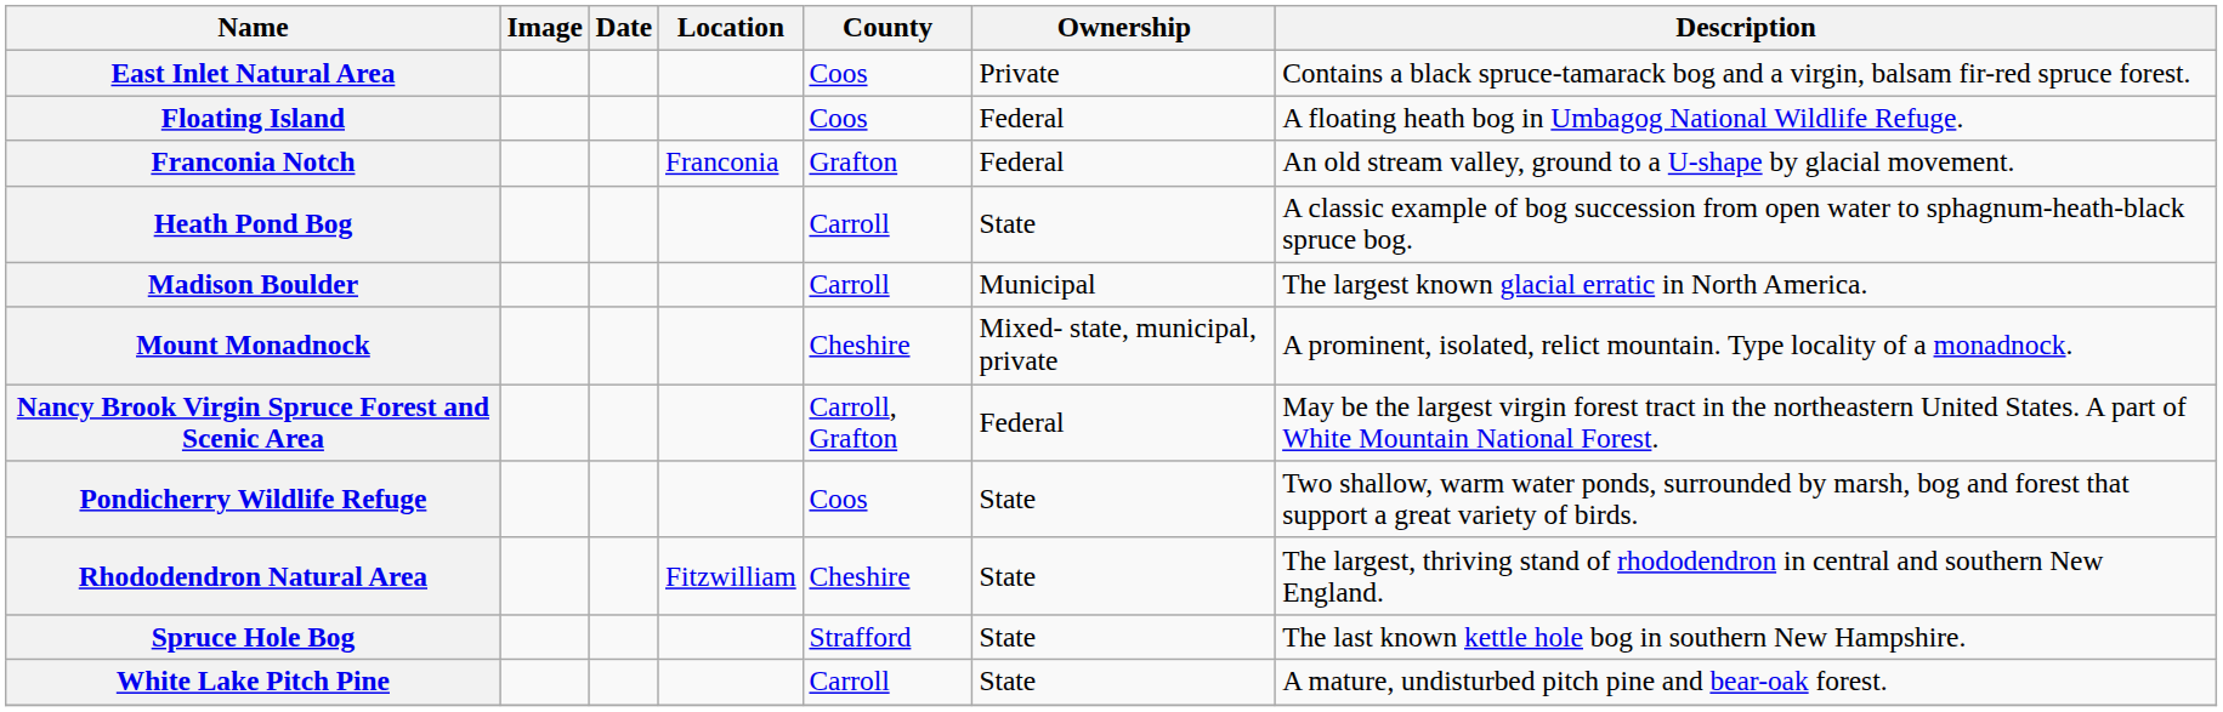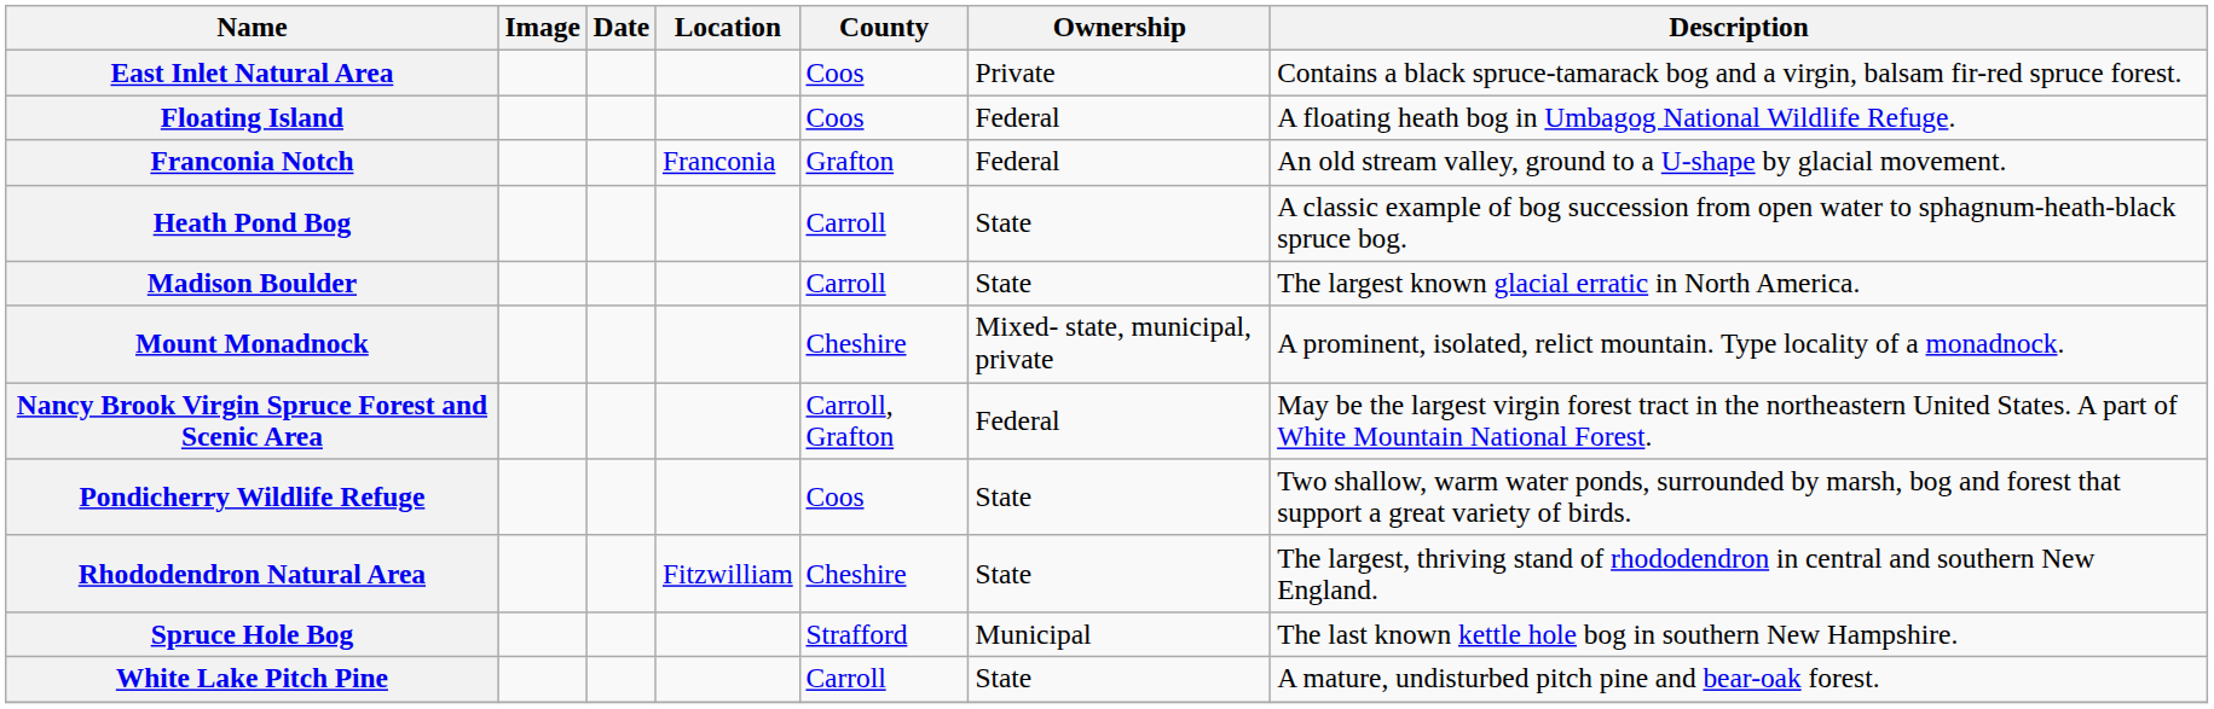Madison Boulder | Ownership: Municipal -> State
Spruce Hole Bog | Ownership: State -> Municipal
